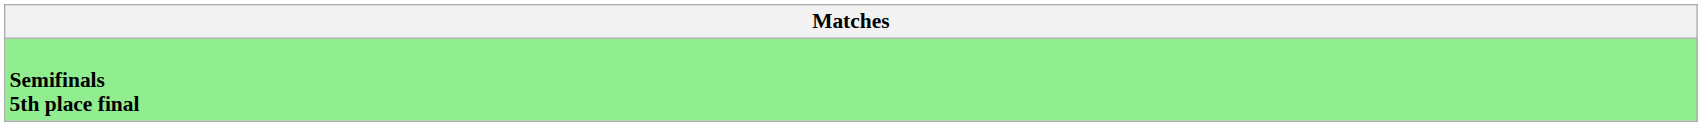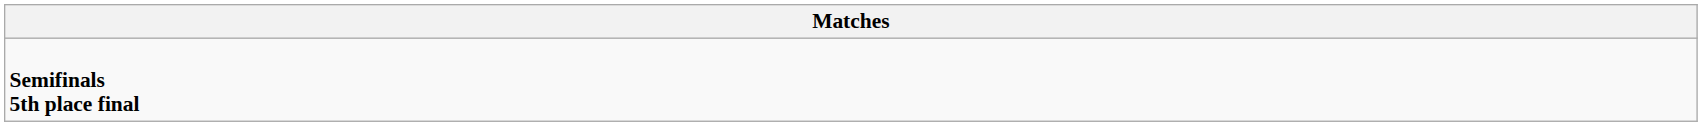row 2 | column 1: lightgreen background -> no background
